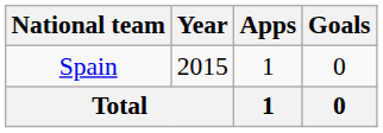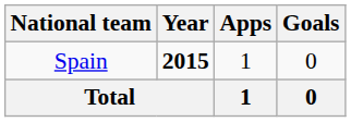Spain | Year: normal -> bold
